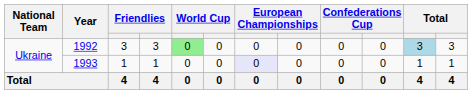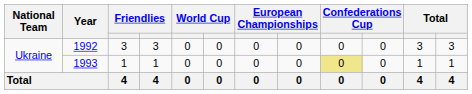1992 | column 5: lightgreen background -> no background
1992 | column 11: lightblue background -> no background
1993 | column 7: lavender background -> no background
1993 | column 9: no background -> khaki background
